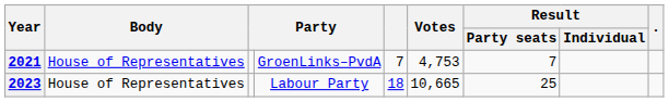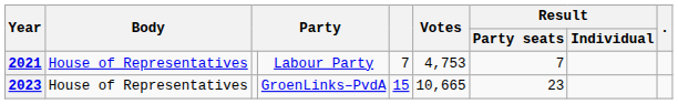2021 | column 4: GroenLinks–PvdA -> Labour Party
2023 | column 4: Labour Party -> GroenLinks–PvdA
2023 | column 5: 18 -> 15
2023 | Result / Party seats: 25 -> 23
